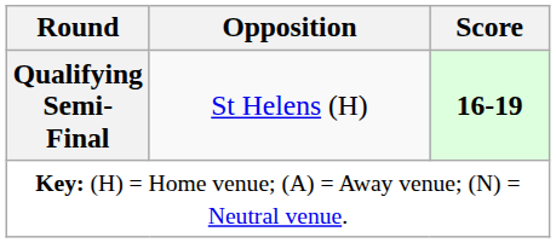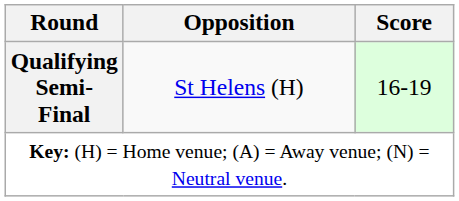Qualifying Semi-Final | Score: bold -> normal
